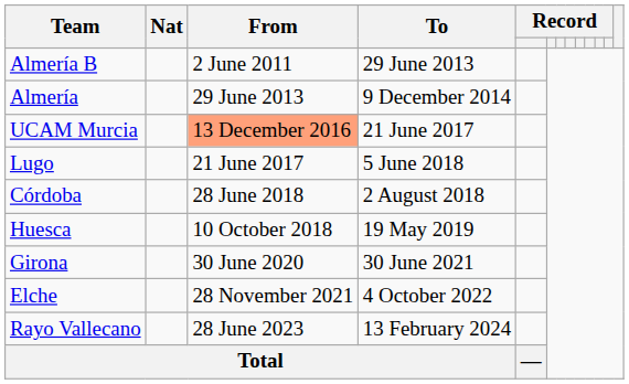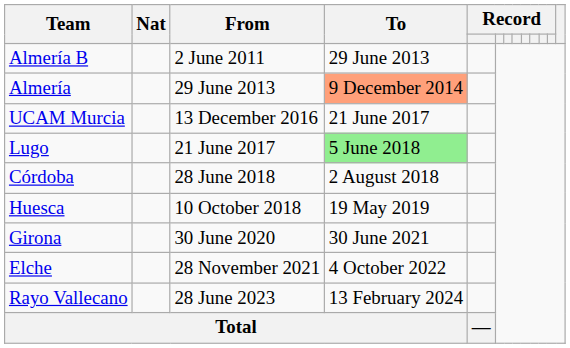Almería | To: no background -> lightsalmon background
UCAM Murcia | From: lightsalmon background -> no background
Lugo | To: no background -> lightgreen background
